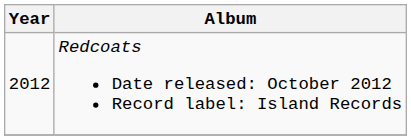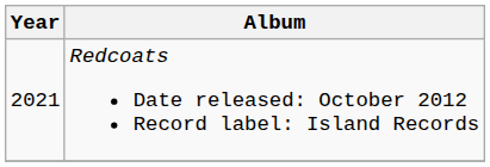row 2 | Year: 2012 -> 2021
